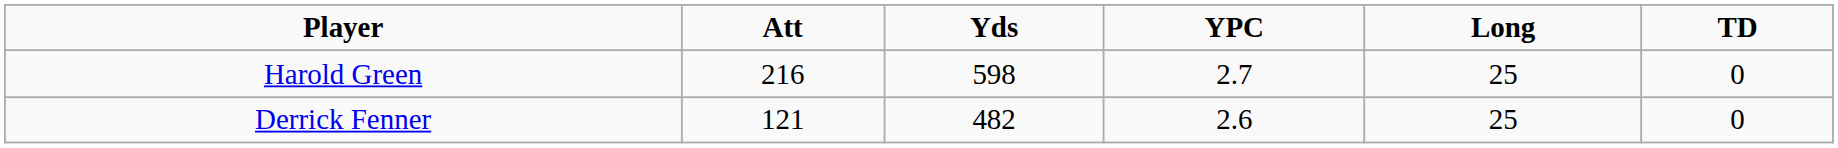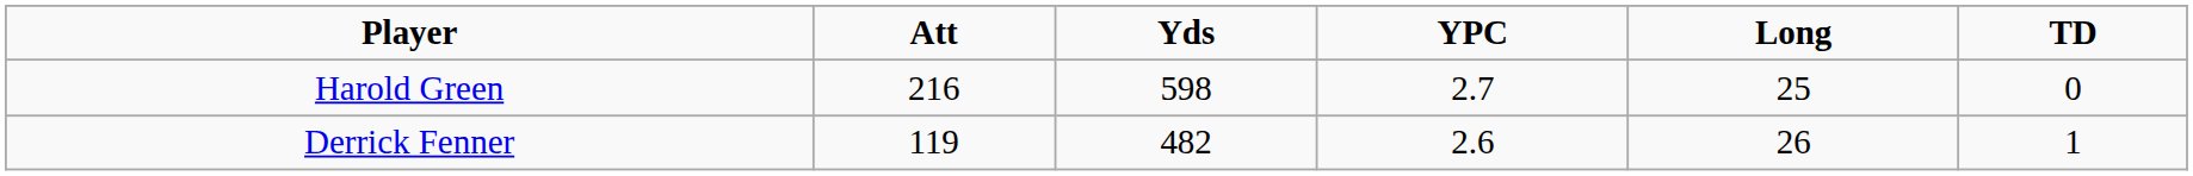Derrick Fenner | Att: 121 -> 119
Derrick Fenner | Long: 25 -> 26
Derrick Fenner | TD: 0 -> 1
